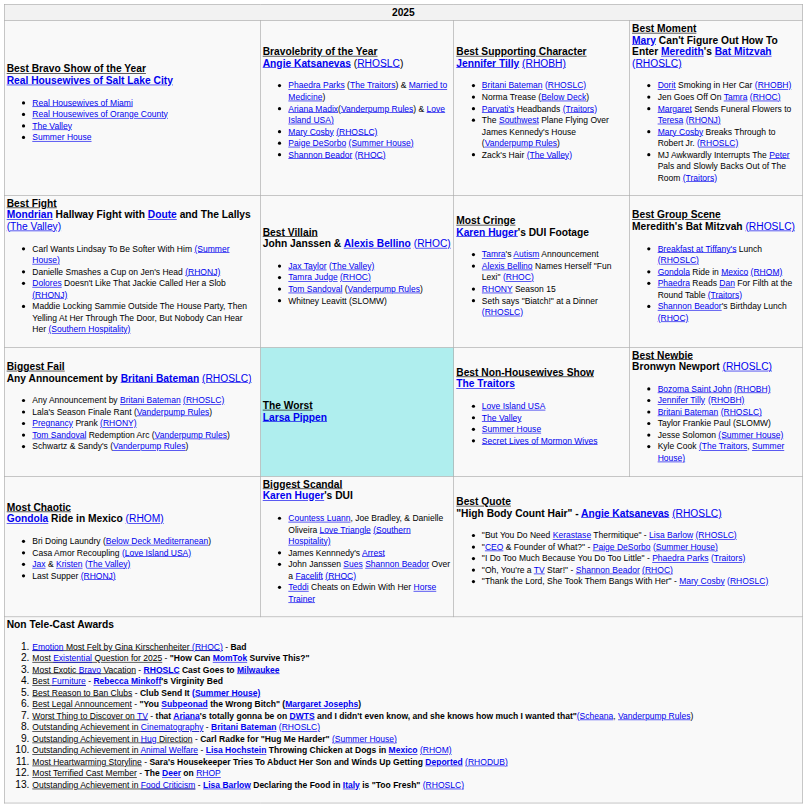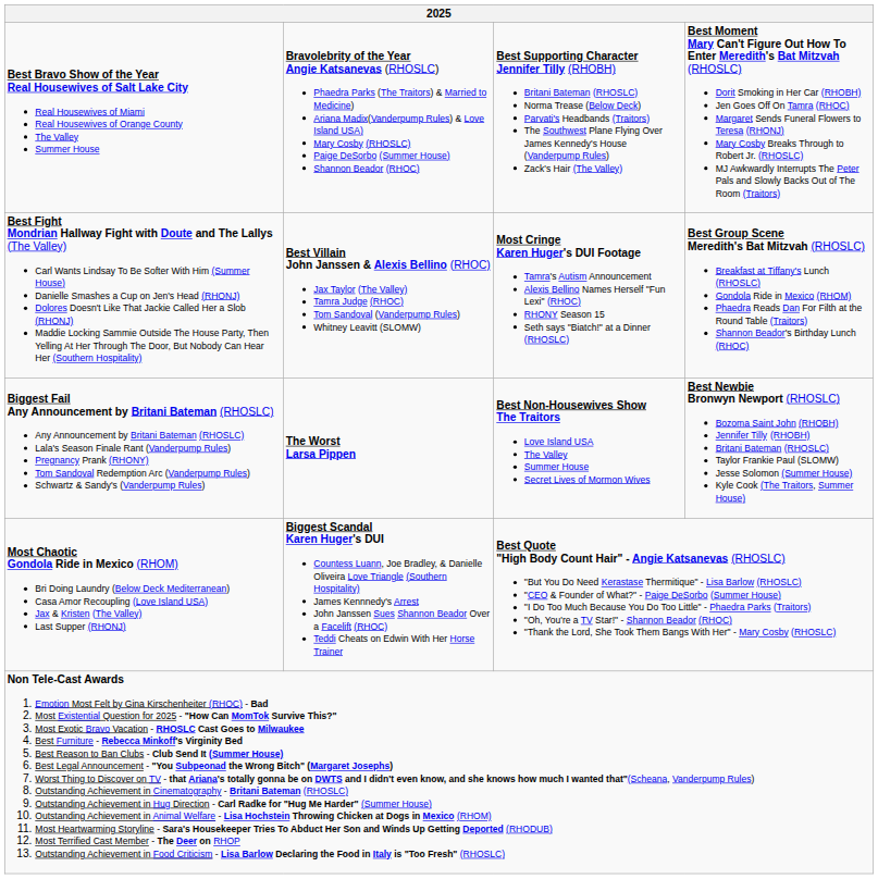row 4 | column 2: paleturquoise background -> no background
